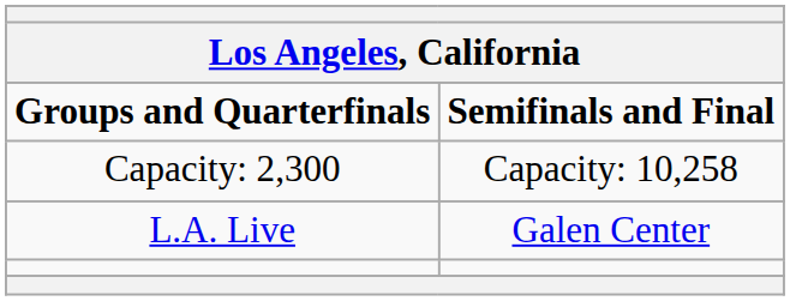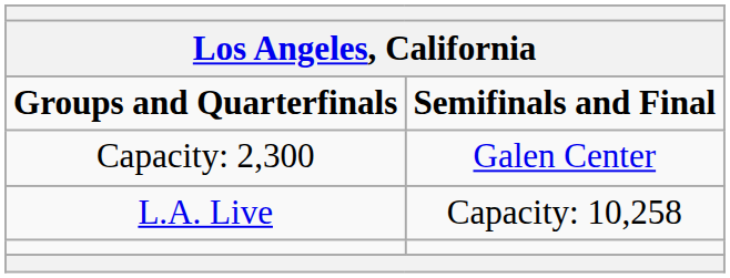row 4 | Semifinals and Final: Capacity: 10,258 -> Galen Center
row 5 | Semifinals and Final: Galen Center -> Capacity: 10,258
